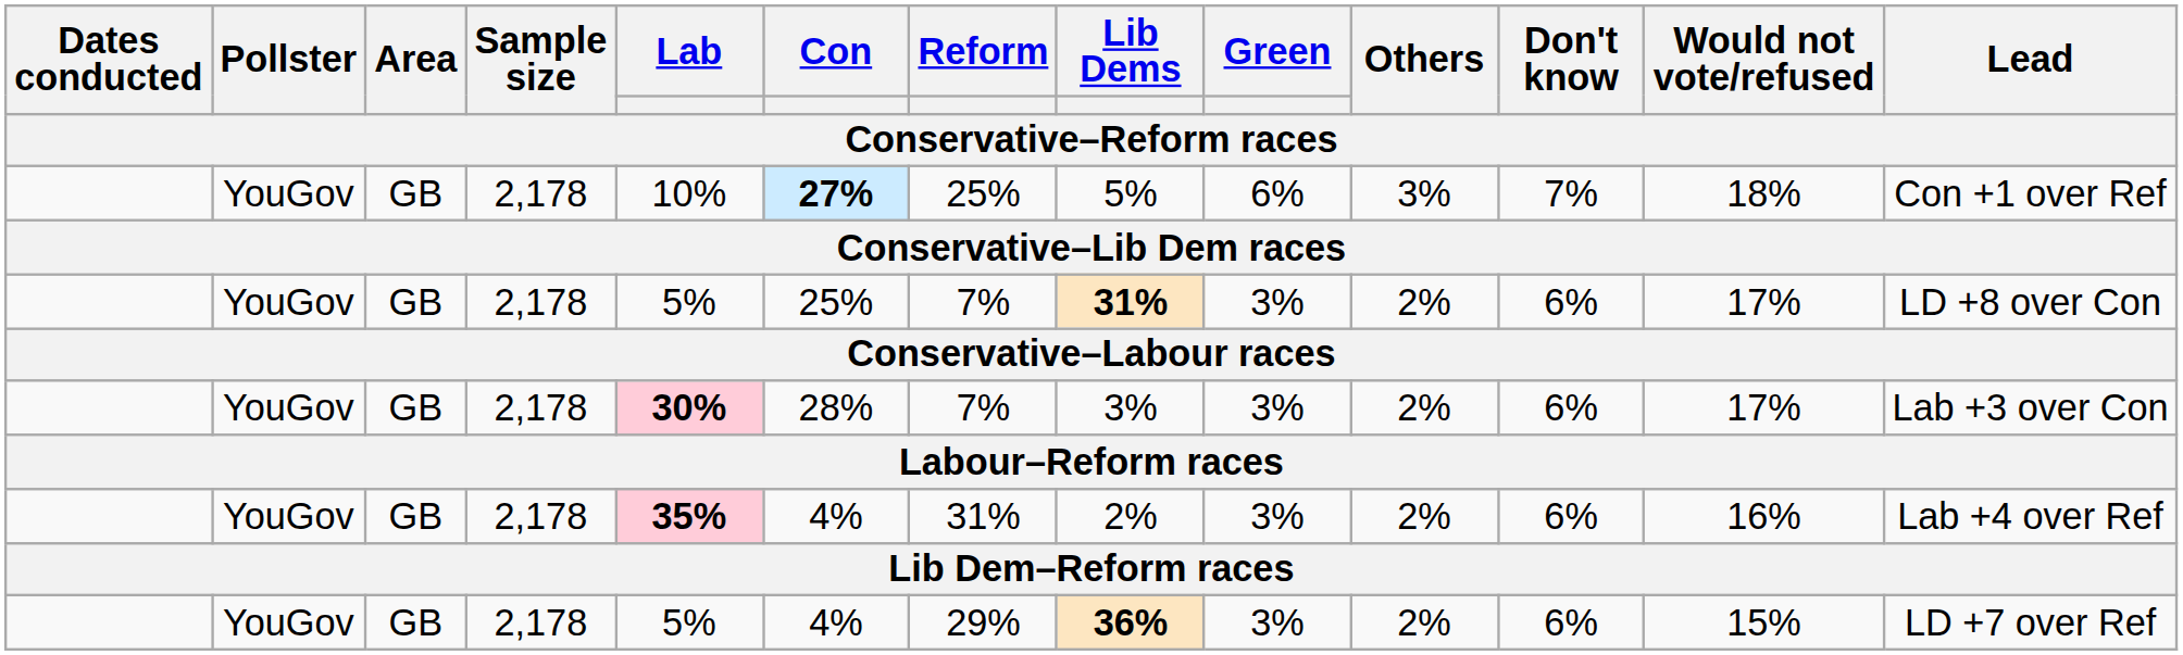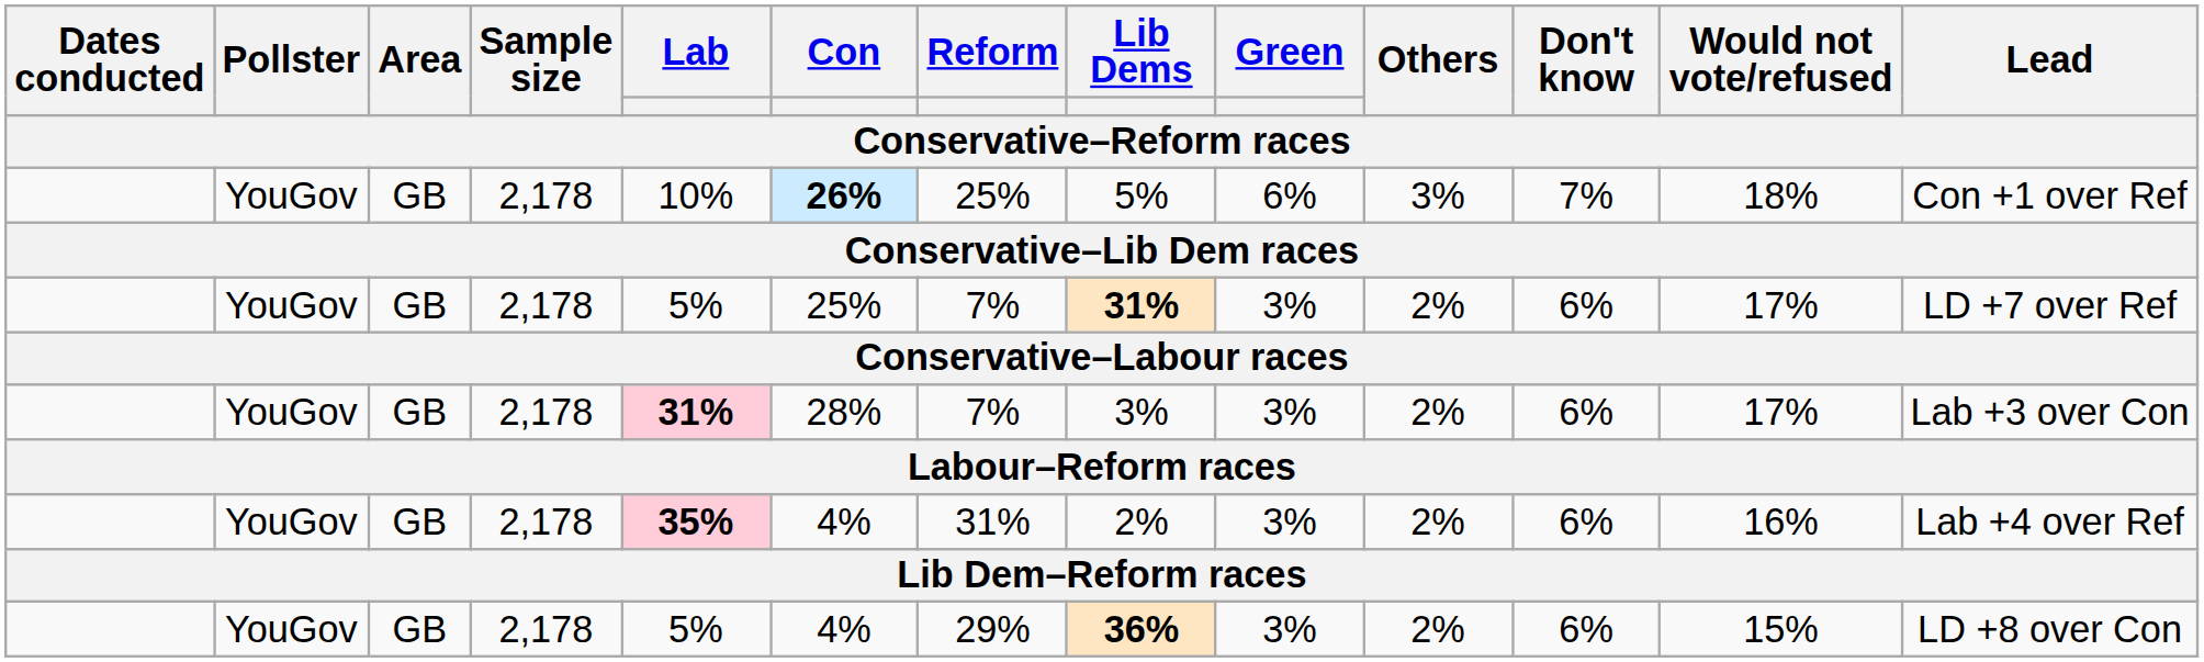row 4 | Con: 27% -> 26%
row 6 | Lead: LD +8 over Con -> LD +7 over Ref
row 8 | Lab: 30% -> 31%
row 12 | Lead: LD +7 over Ref -> LD +8 over Con
